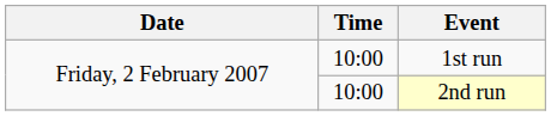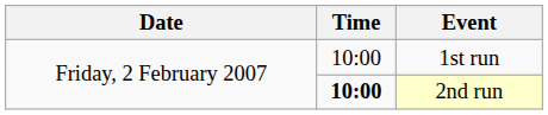2nd run | Time: normal -> bold
